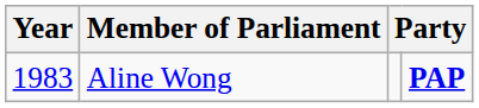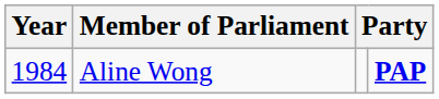Aline Wong | Year: 1983 -> 1984
